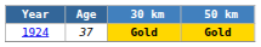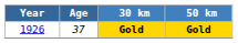row 2 | Year: 1924 -> 1926
